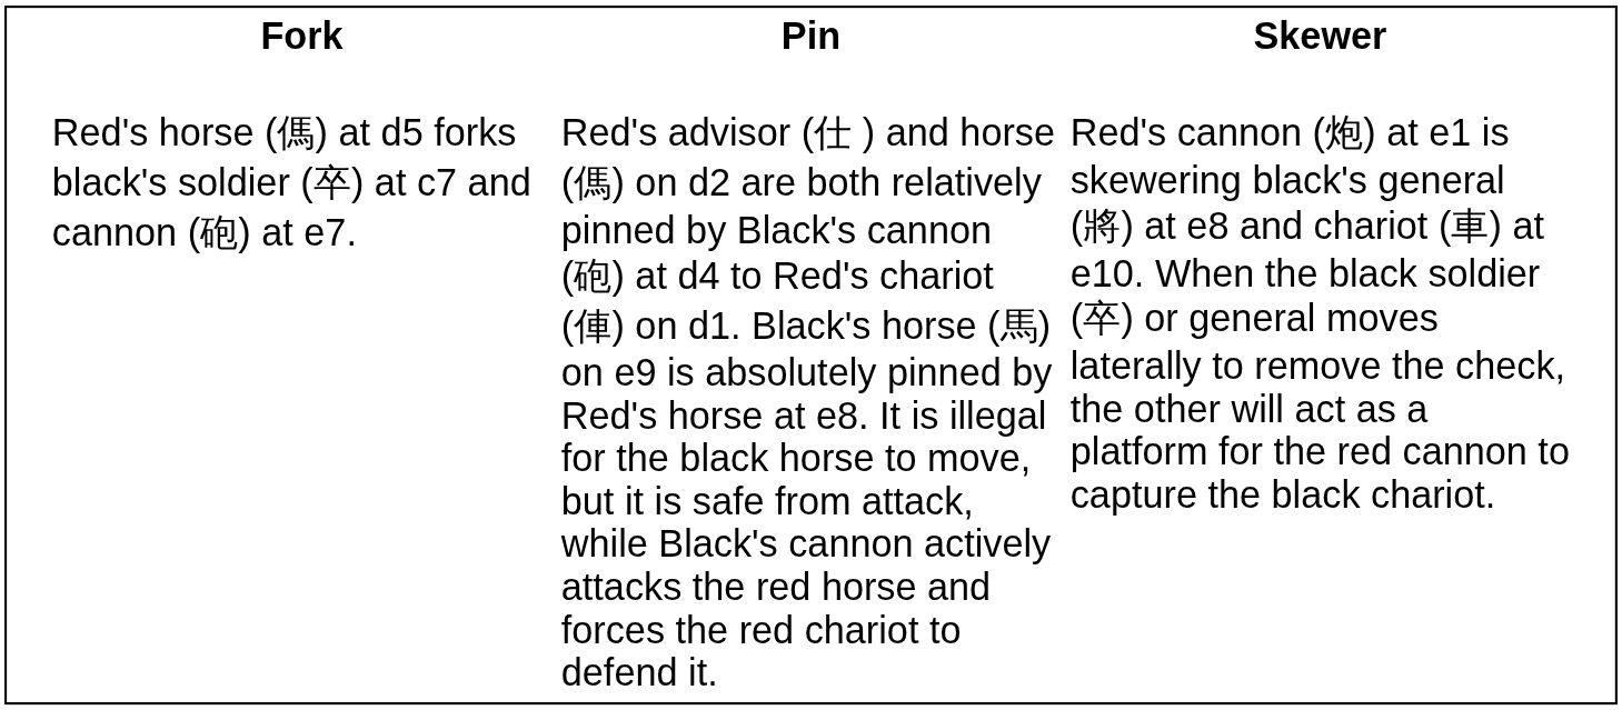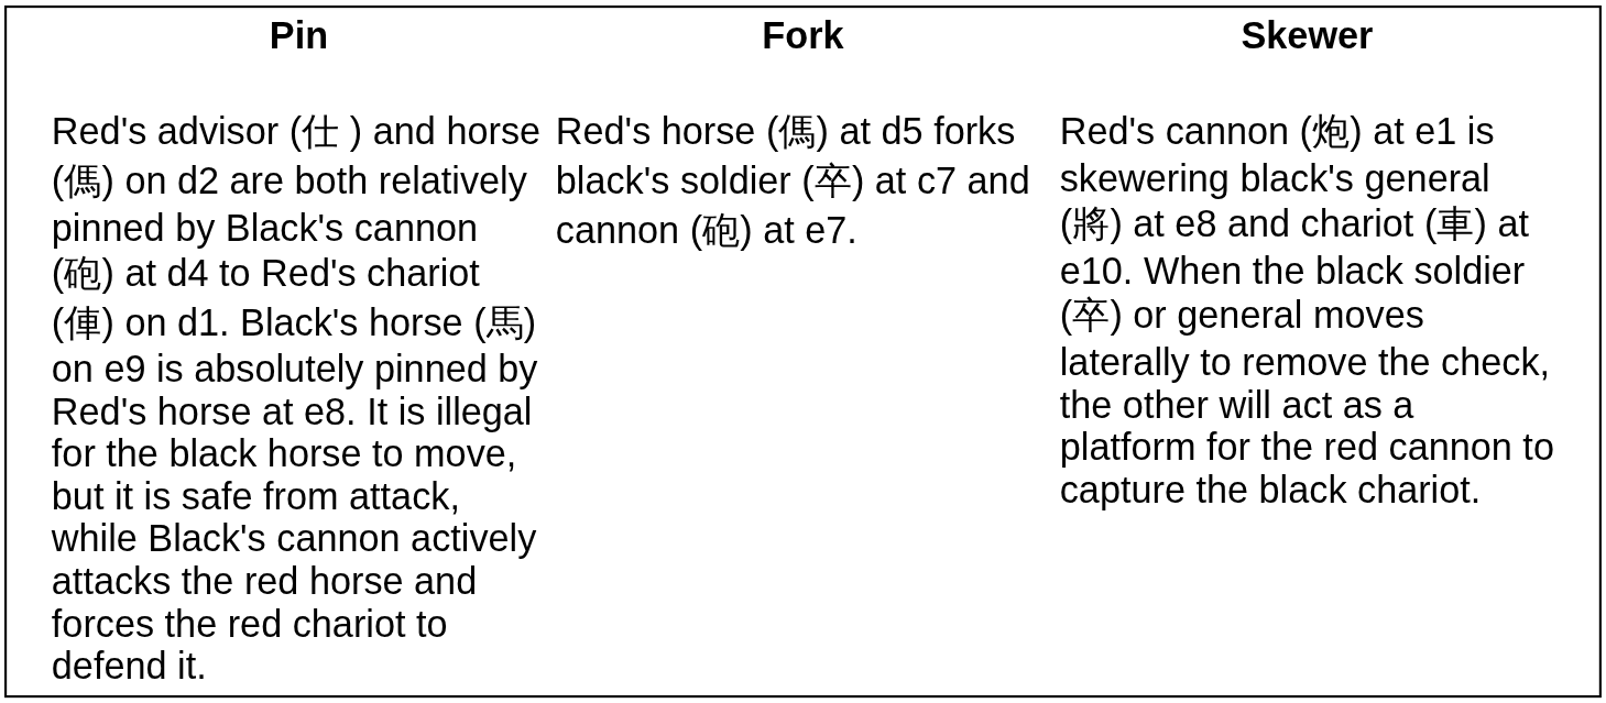columns swapped: Fork <-> Pin
